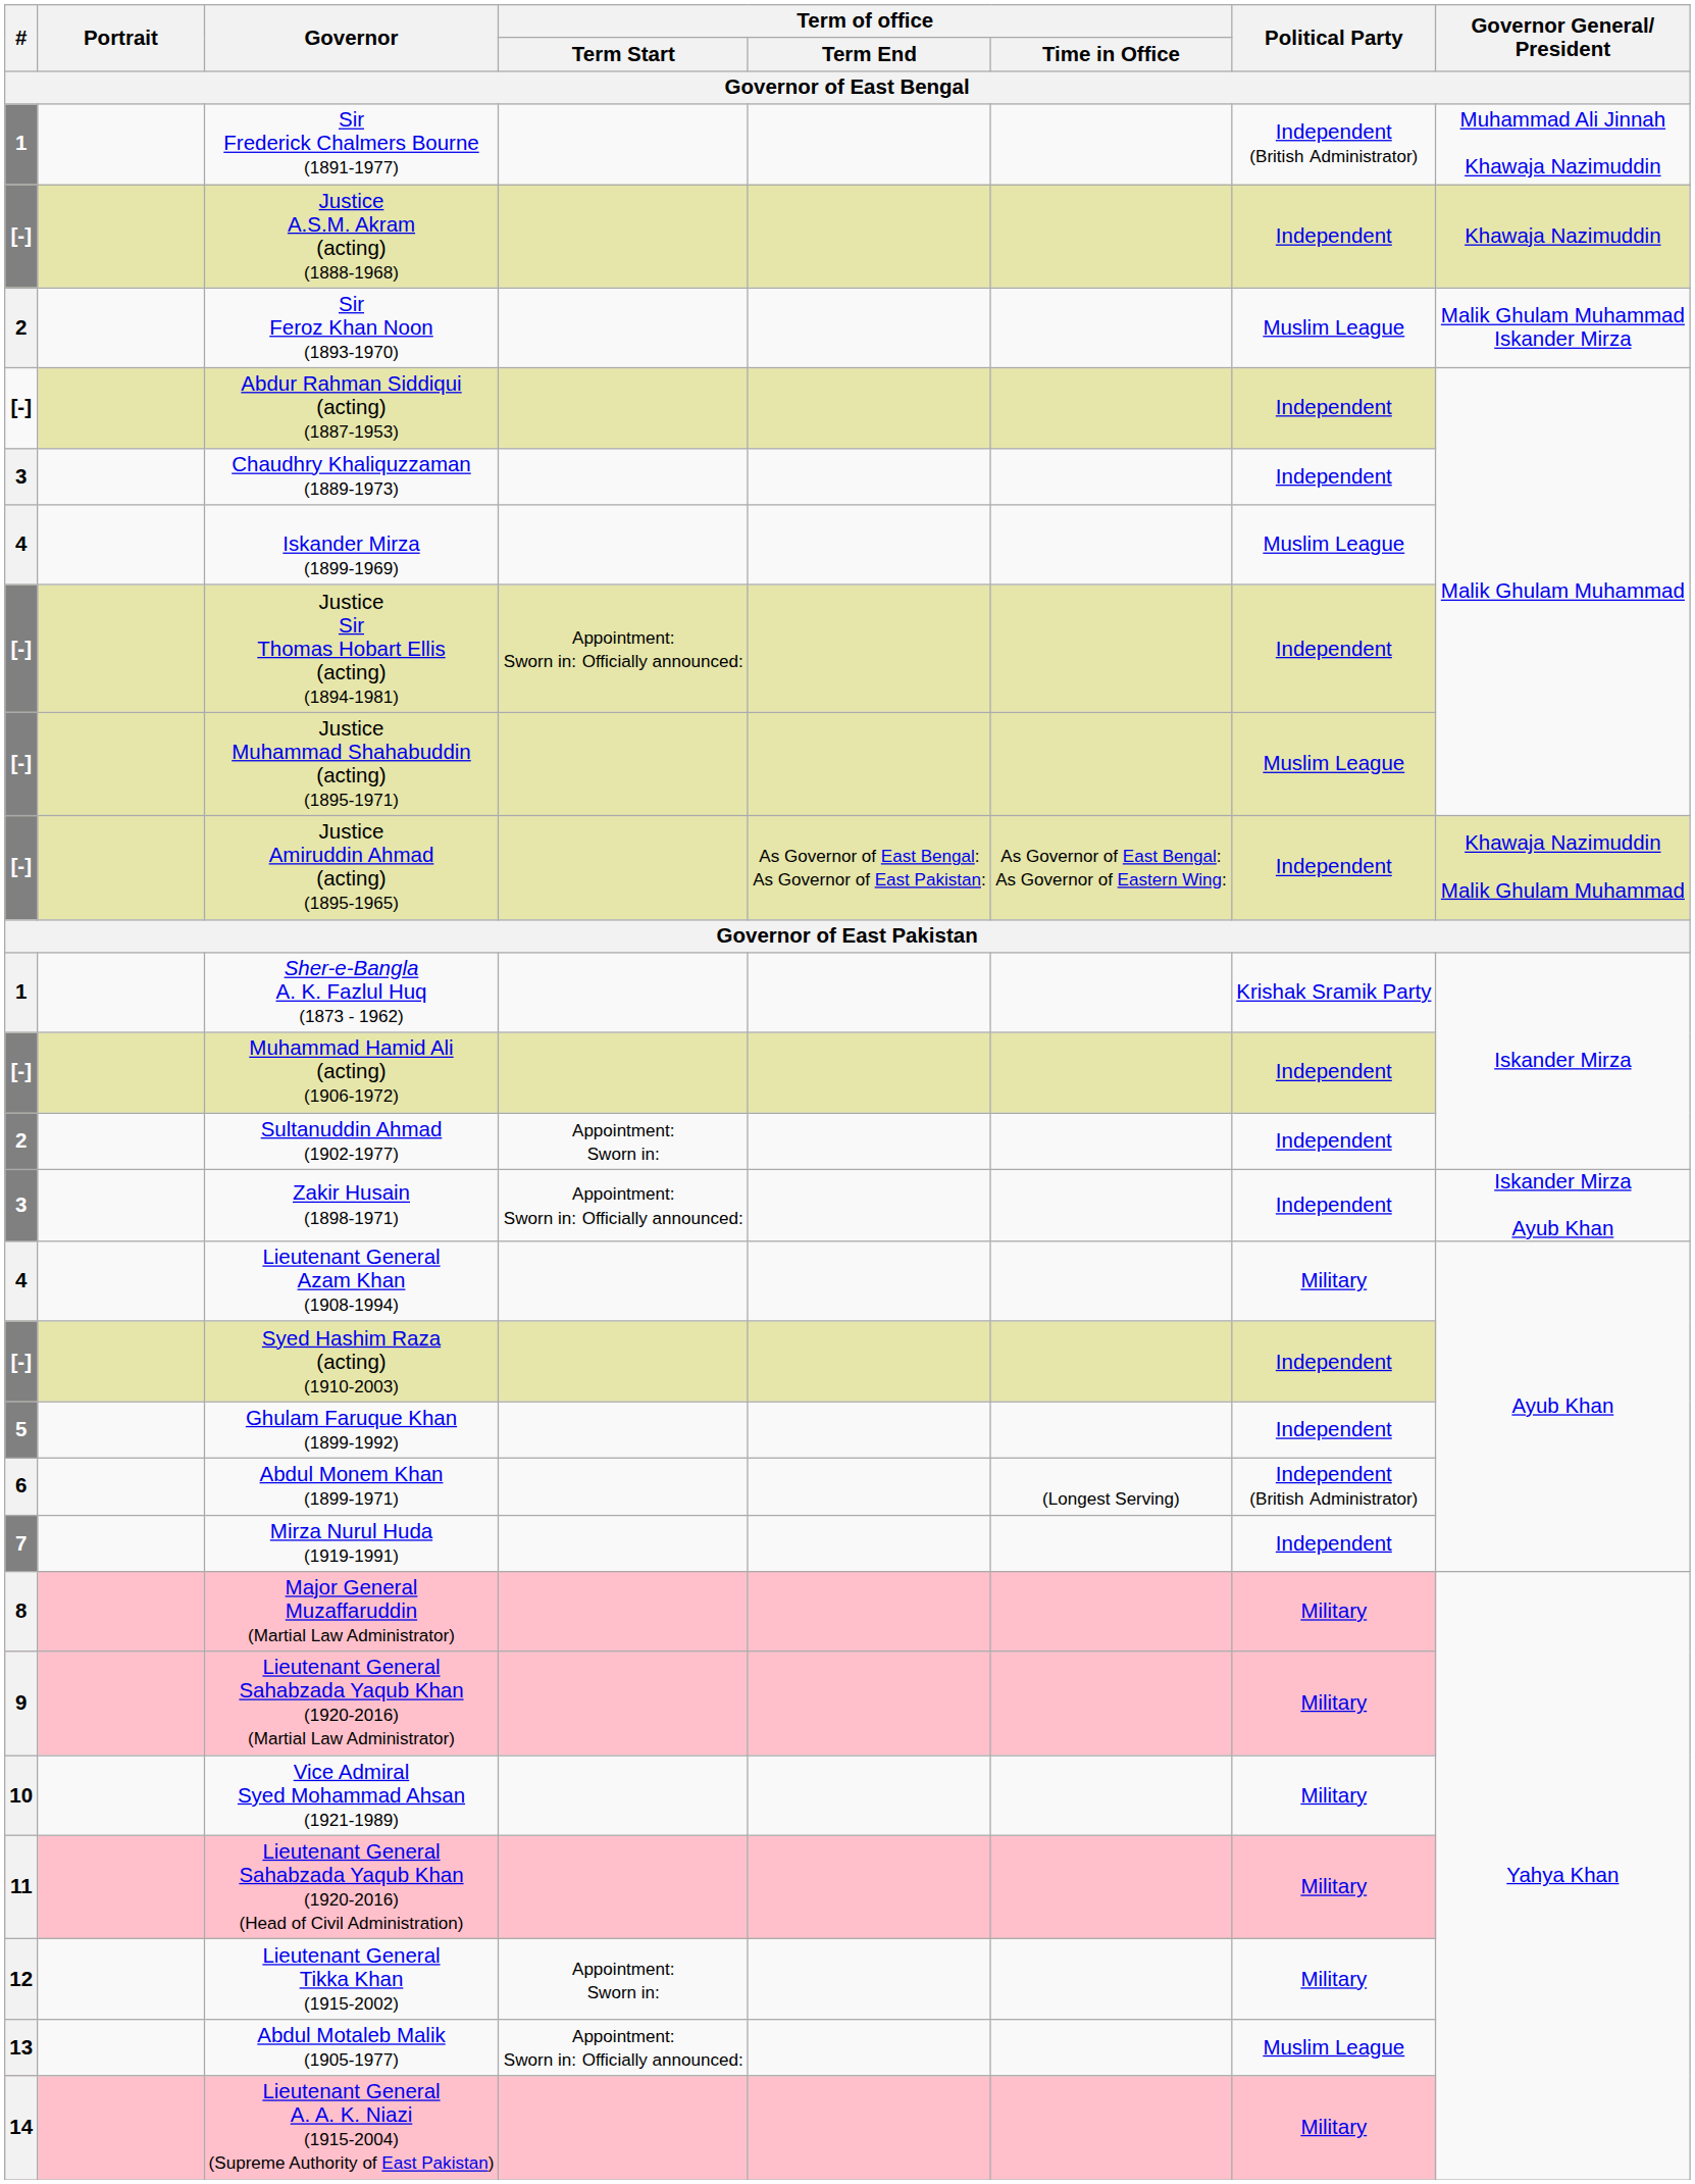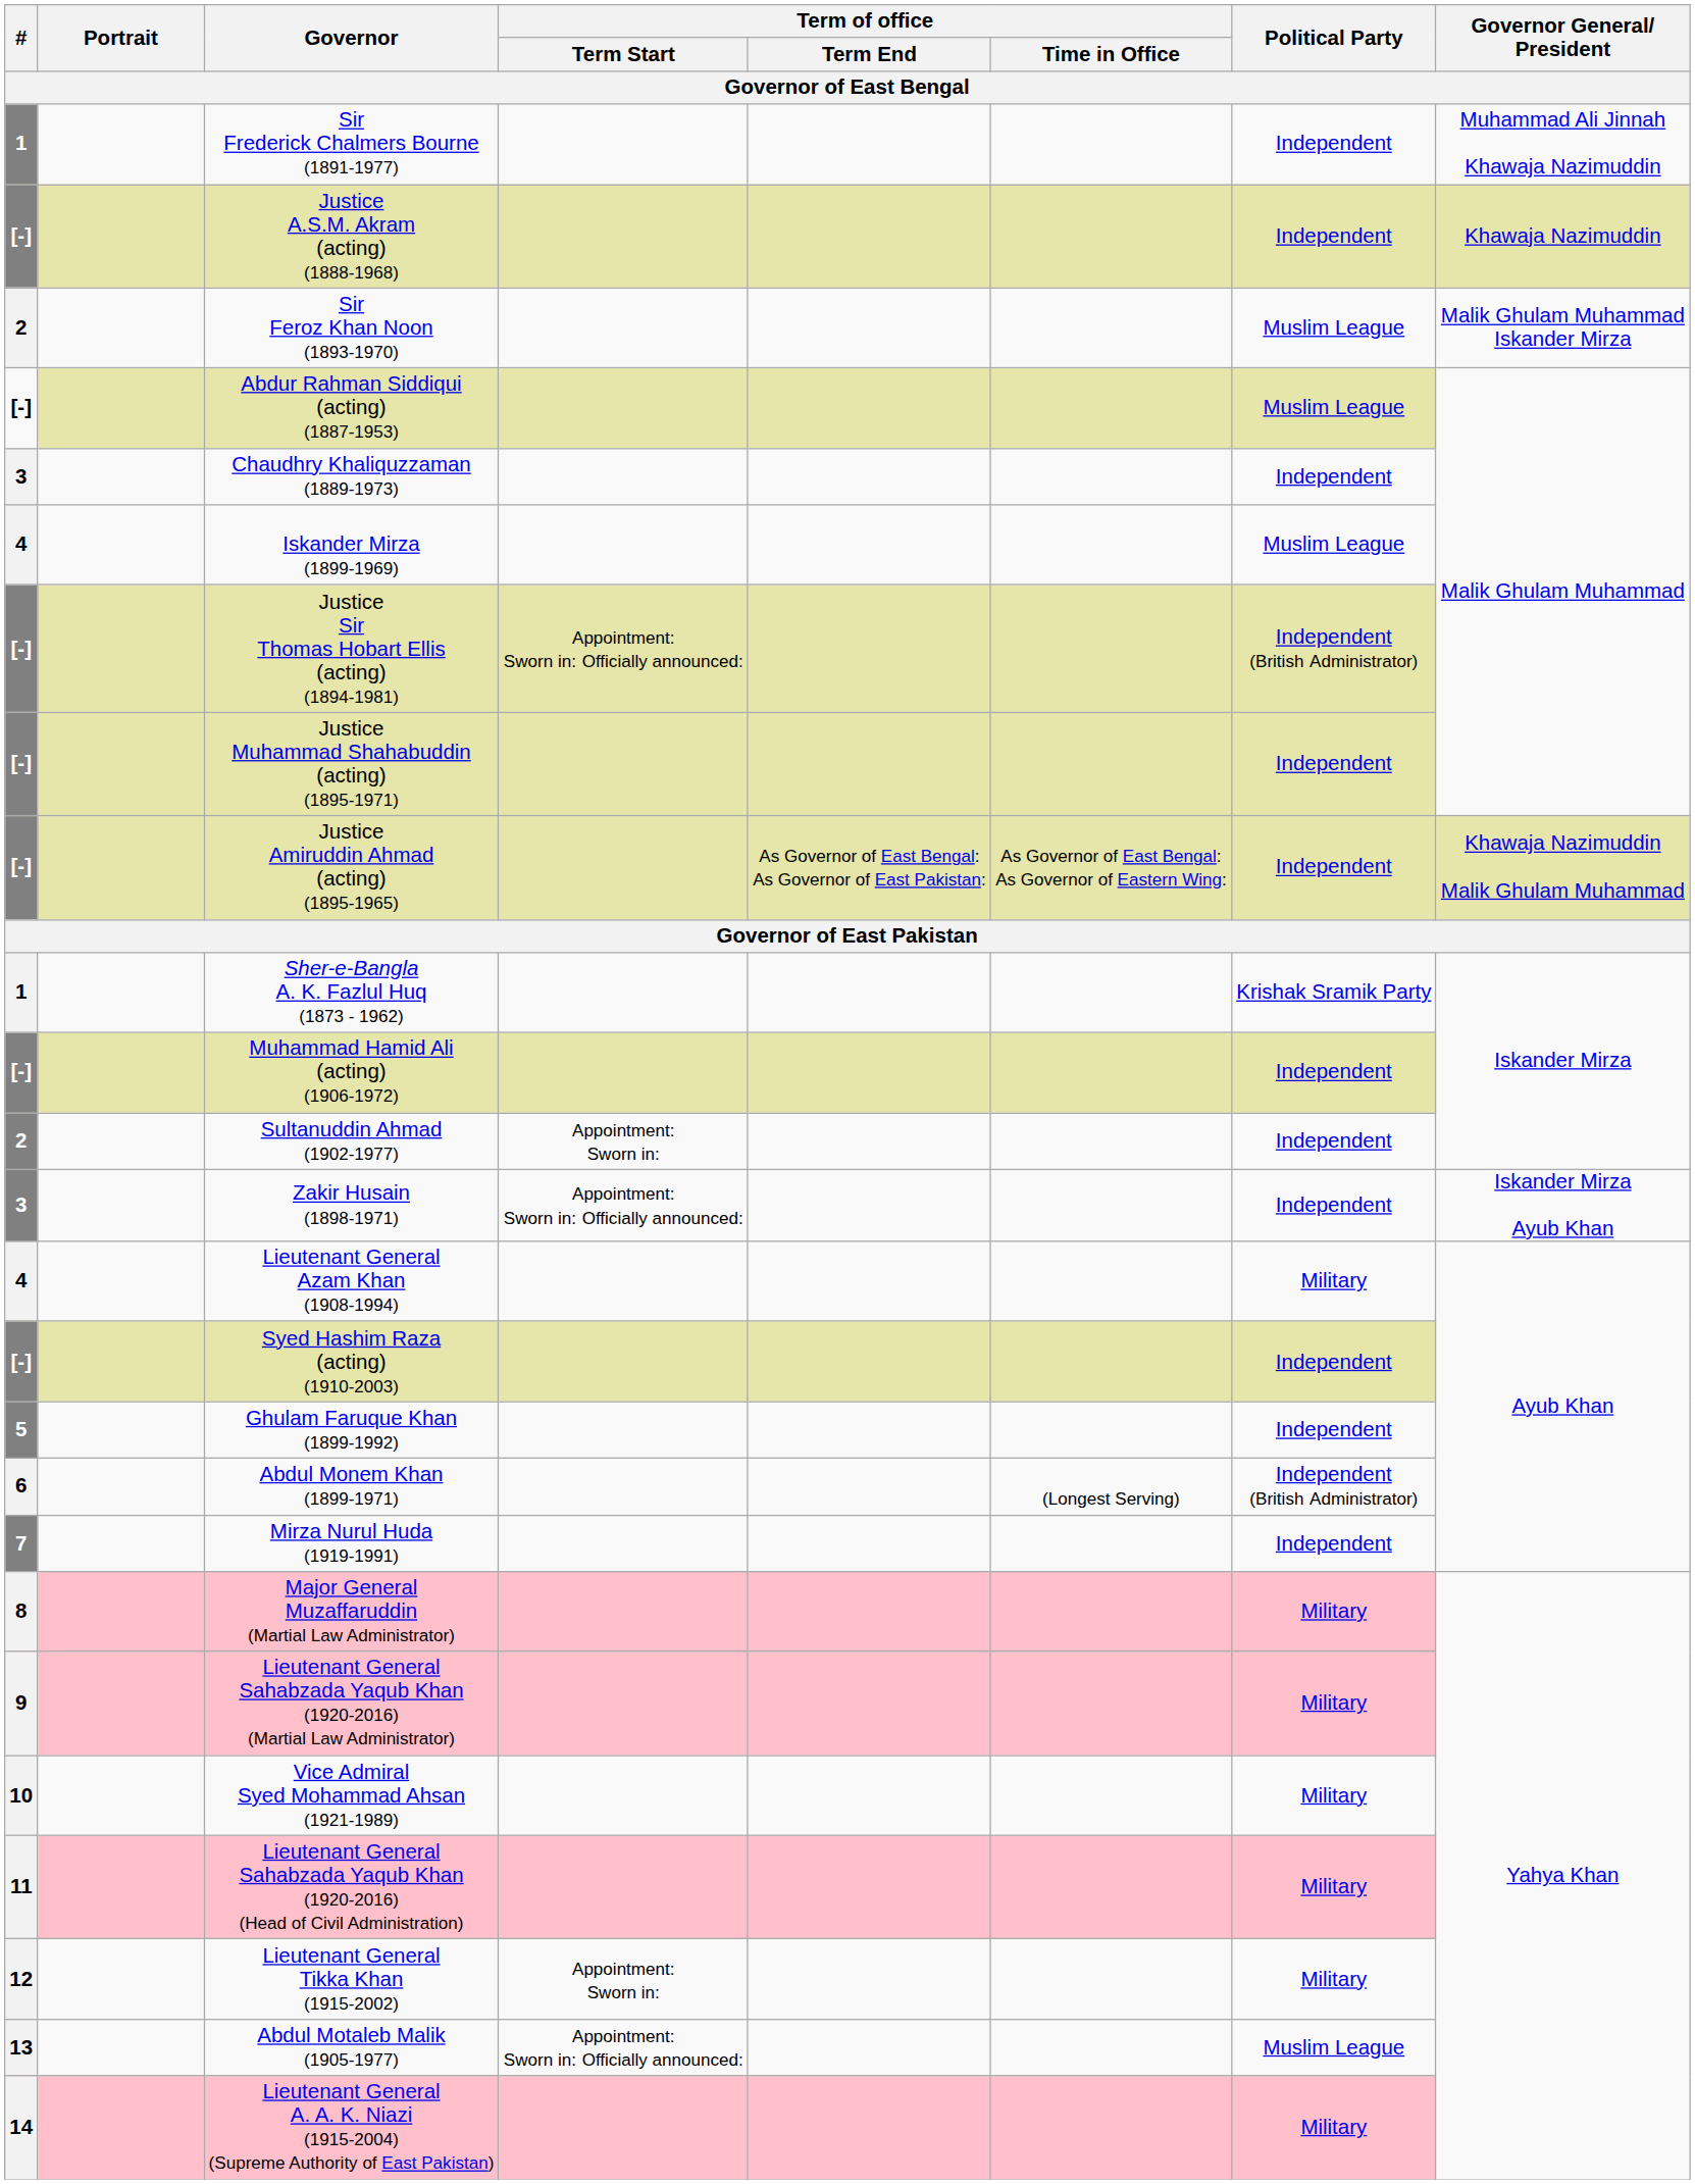Sir Frederick Chalmers Bourne (1891-1977) | Political Party: Independent (British Administrator) -> Independent
Abdur Rahman Siddiqui (acting) (1887-1953) | Political Party: Independent -> Muslim League
Justice Sir Thomas Hobart Ellis (acting) (1894-1981) | Political Party: Independent -> Independent (British Administrator)
Justice Muhammad Shahabuddin (acting) (1895-1971) | Political Party: Muslim League -> Independent
